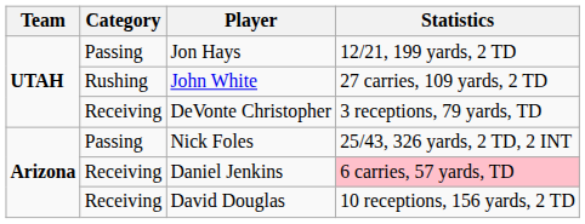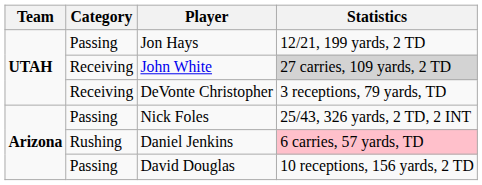John White | Category: Rushing -> Receiving
John White | Statistics: no background -> lightgrey background
Daniel Jenkins | Category: Receiving -> Rushing
David Douglas | Category: Receiving -> Passing
